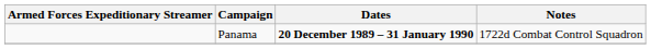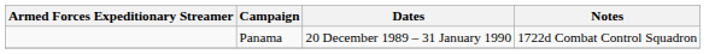Panama | Dates: bold -> normal
